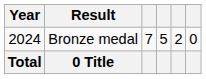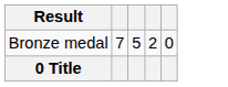- column: Year | 2024 | Total
